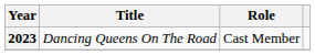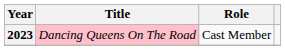2023 | Title: no background -> pink background
